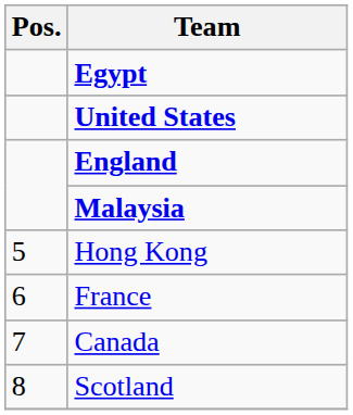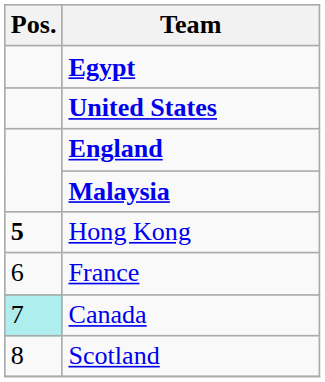Hong Kong | Pos.: normal -> bold
Canada | Pos.: no background -> paleturquoise background
